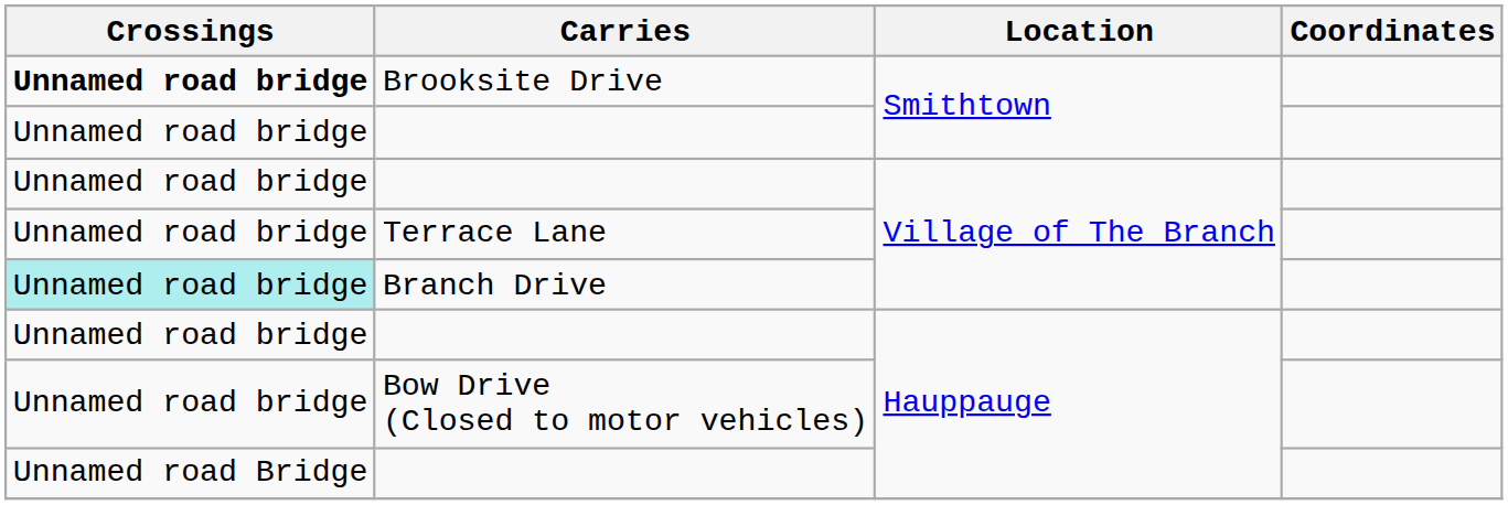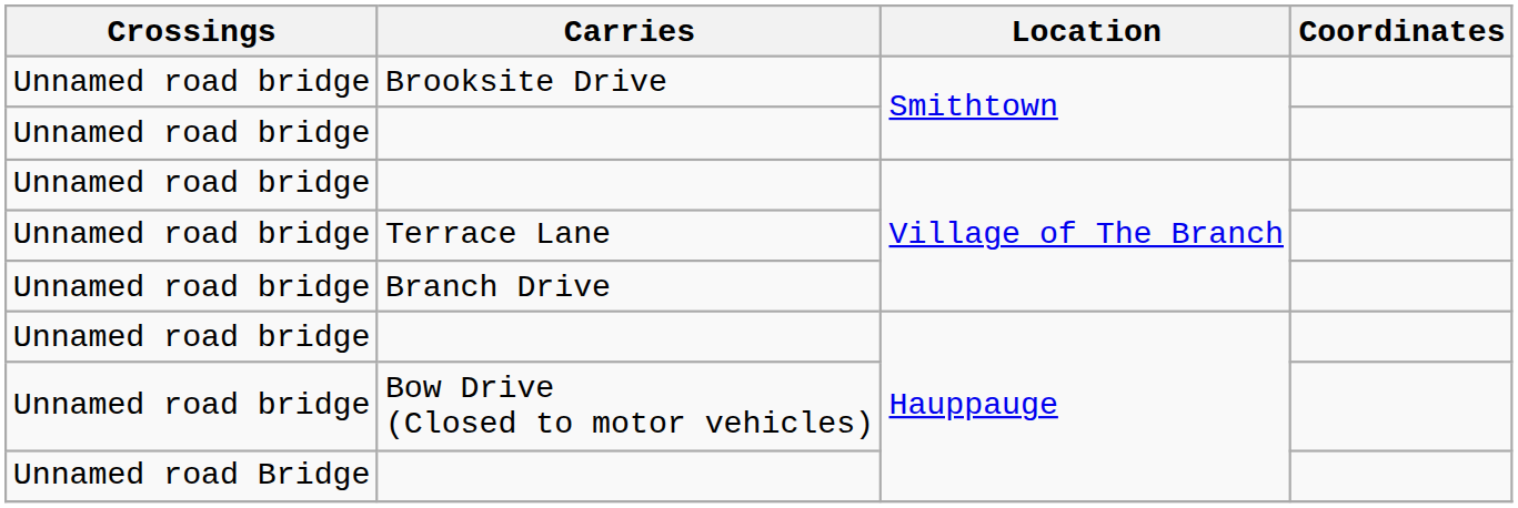Brooksite Drive | Crossings: bold -> normal
Branch Drive | Crossings: paleturquoise background -> no background
